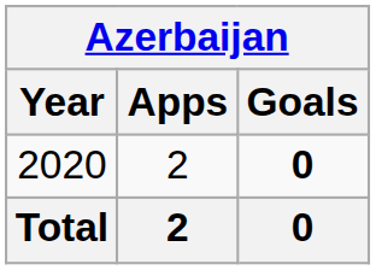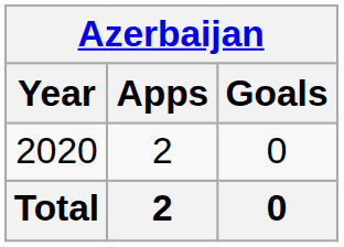2020 | Goals: bold -> normal
